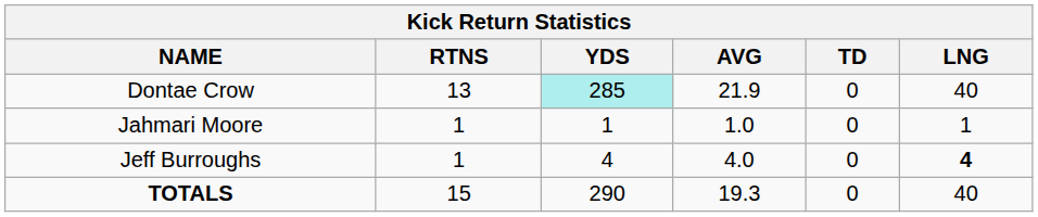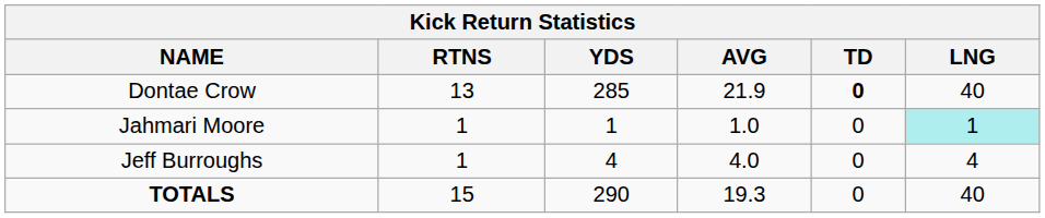Dontae Crow | YDS: paleturquoise background -> no background
Dontae Crow | TD: normal -> bold
Jahmari Moore | LNG: no background -> paleturquoise background
Jeff Burroughs | LNG: bold -> normal
